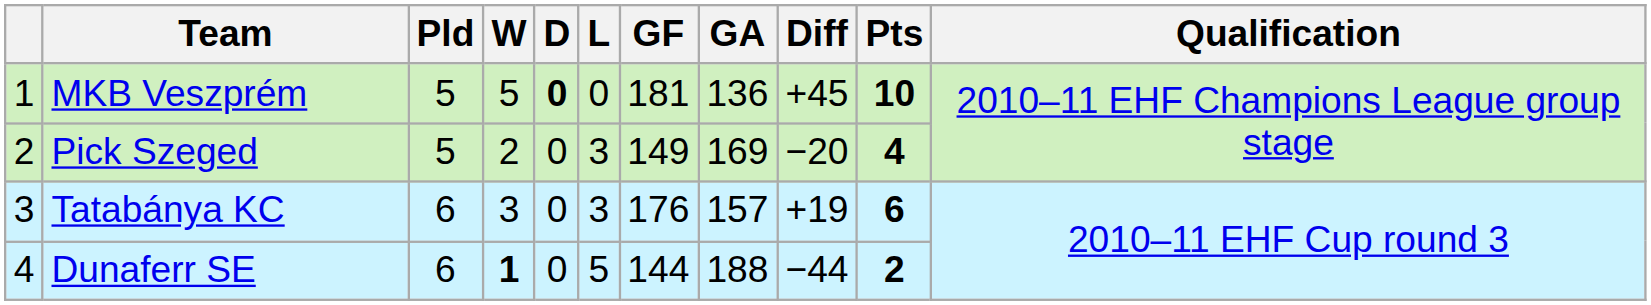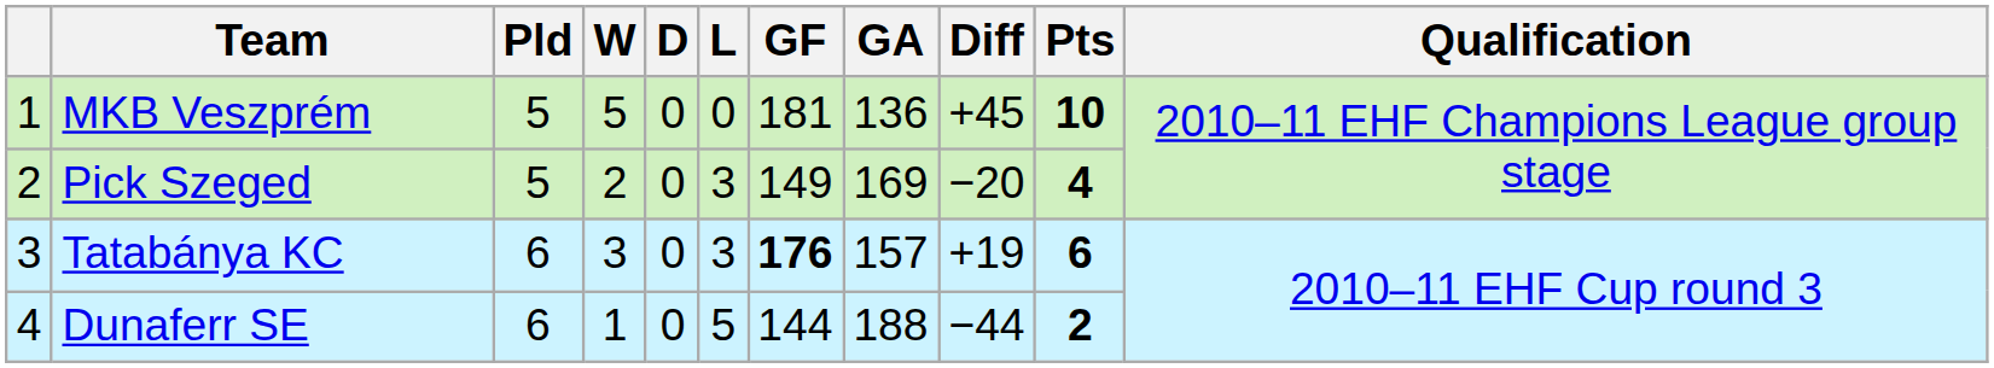MKB Veszprém | D: bold -> normal
Tatabánya KC | GF: normal -> bold
Dunaferr SE | W: bold -> normal
